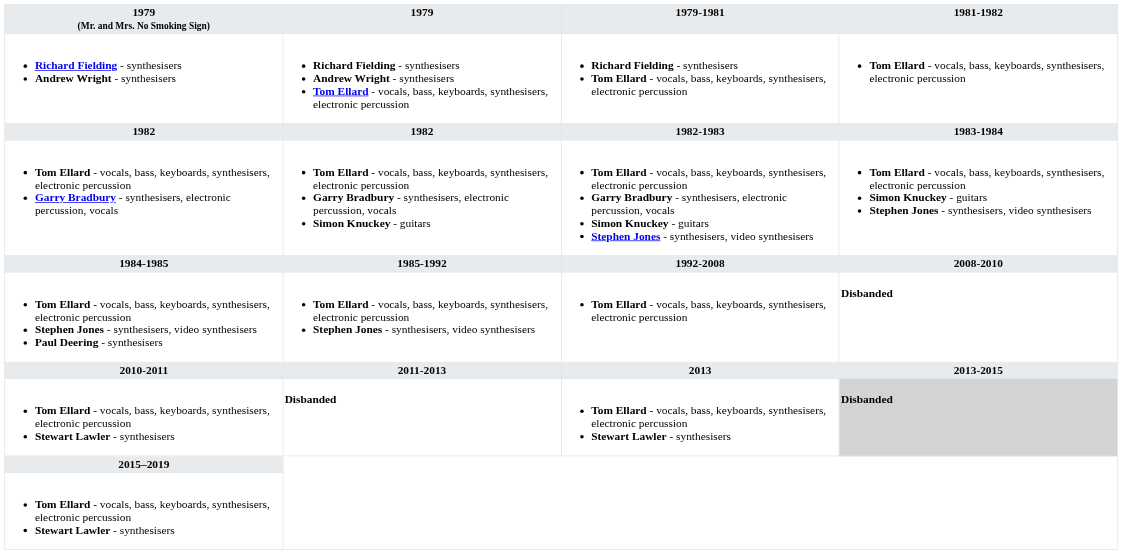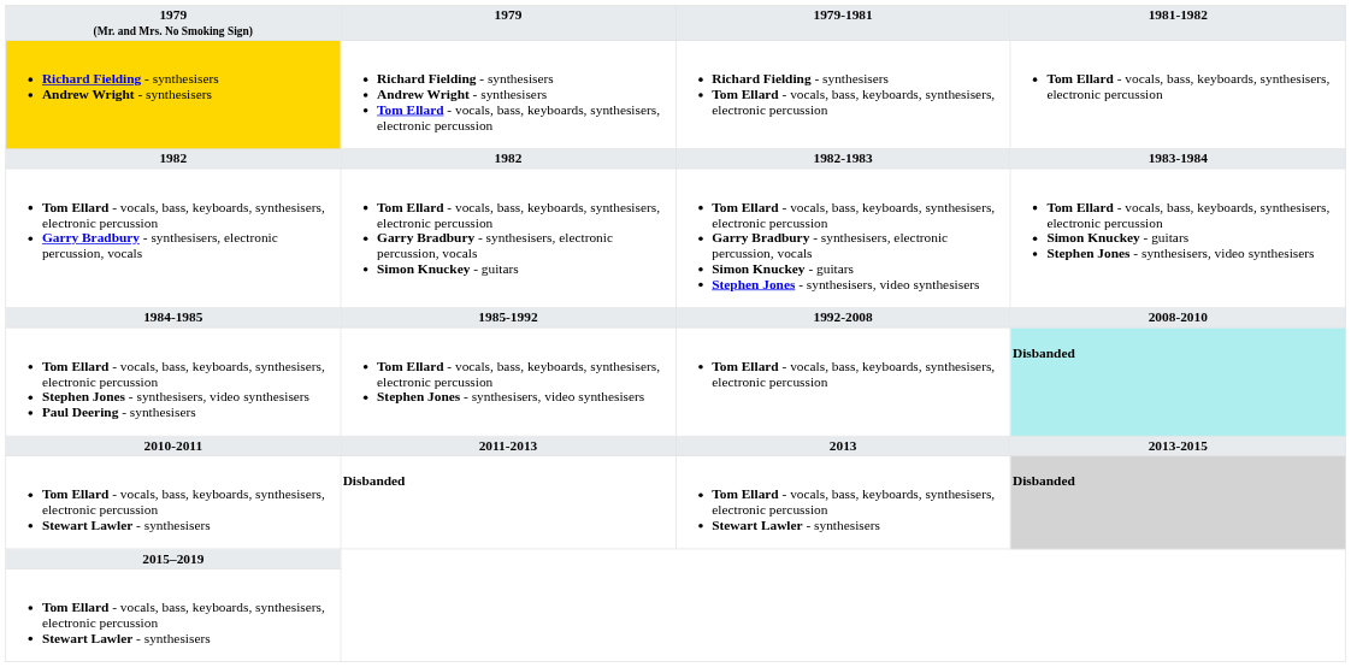row 2 | 1979 (Mr. and Mrs. No Smoking Sign): no background -> gold background
row 6 | 1981-1982: no background -> paleturquoise background
